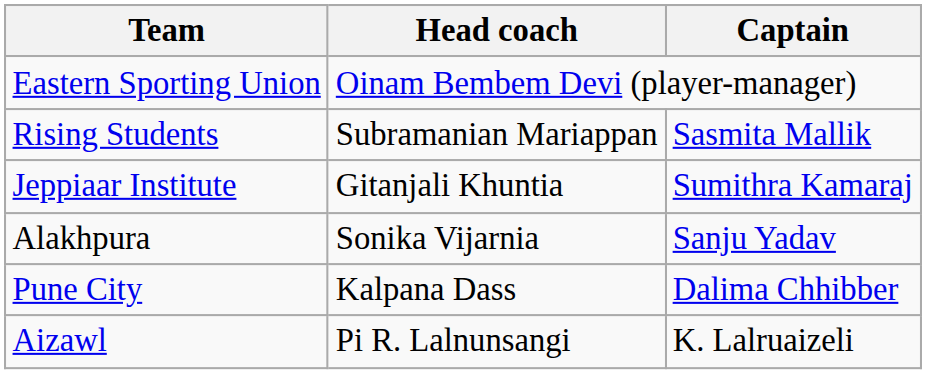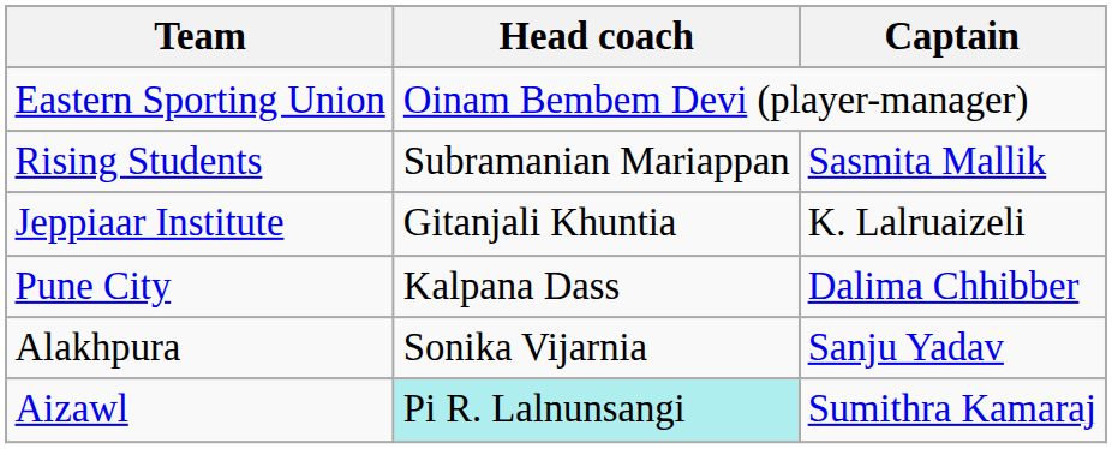Jeppiaar Institute | Captain: Sumithra Kamaraj -> K. Lalruaizeli
rows swapped: Alakhpura <-> Pune City
Aizawl | Head coach: no background -> paleturquoise background
Aizawl | Captain: K. Lalruaizeli -> Sumithra Kamaraj
